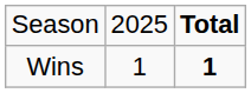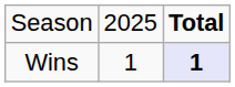Wins | column 3: no background -> lavender background
